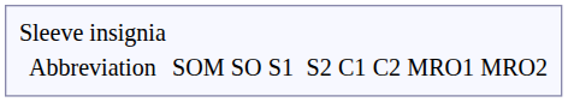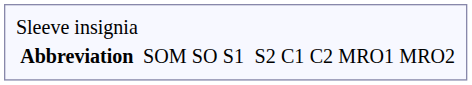Abbreviation | column 1: normal -> bold
